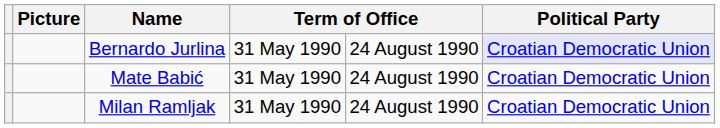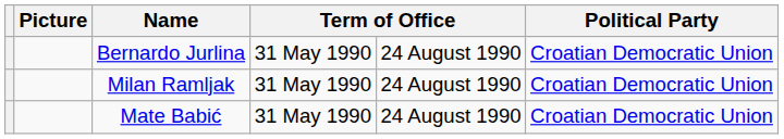Bernardo Jurlina | Political Party: lavender background -> no background
rows swapped: Mate Babić <-> Milan Ramljak
